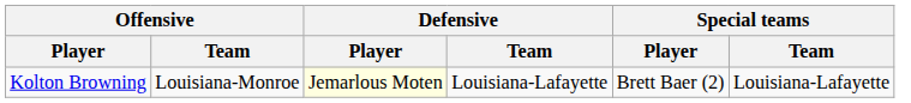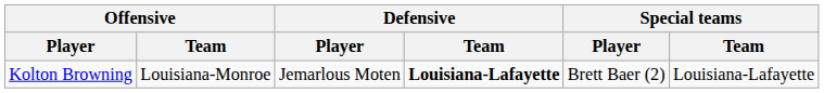Kolton Browning | Defensive / Player: lightyellow background -> no background
Kolton Browning | Defensive / Team: normal -> bold
